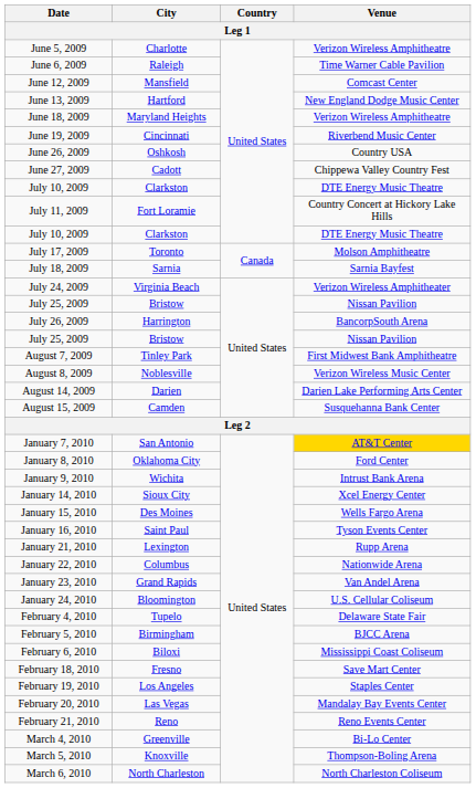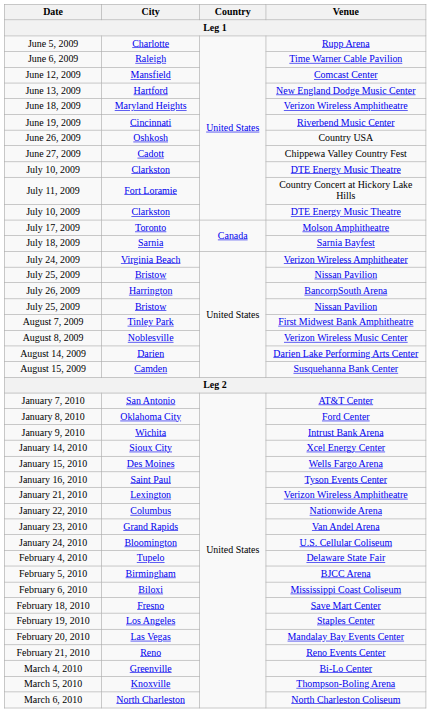June 5, 2009 | Venue: Verizon Wireless Amphitheatre -> Rupp Arena
January 7, 2010 | Venue: gold background -> no background
January 21, 2010 | Venue: Rupp Arena -> Verizon Wireless Amphitheatre
